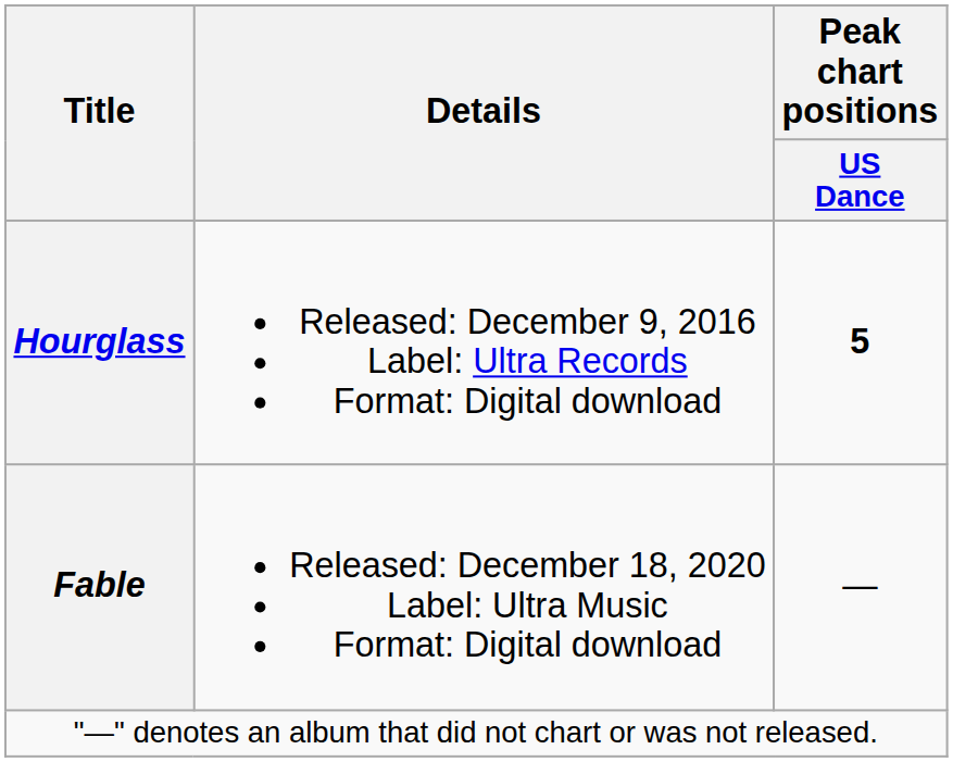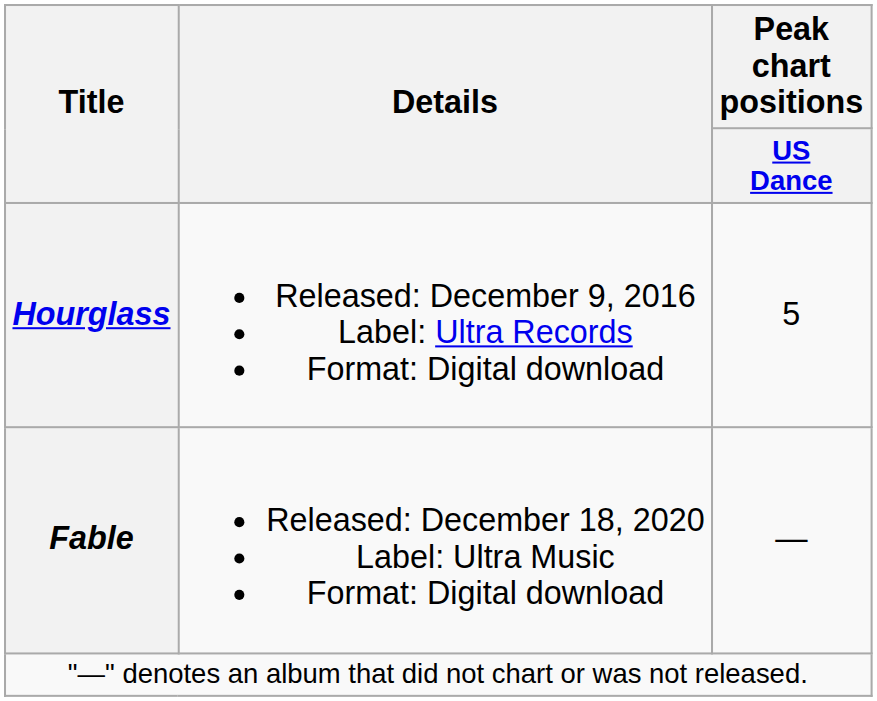Hourglass | Peak chart positions / US Dance: bold -> normal
